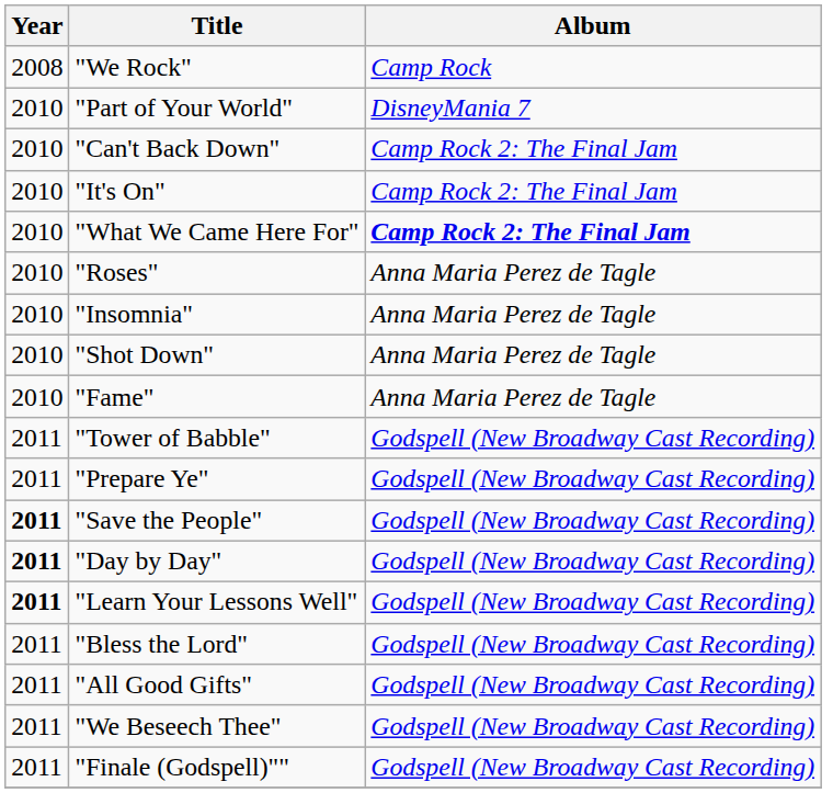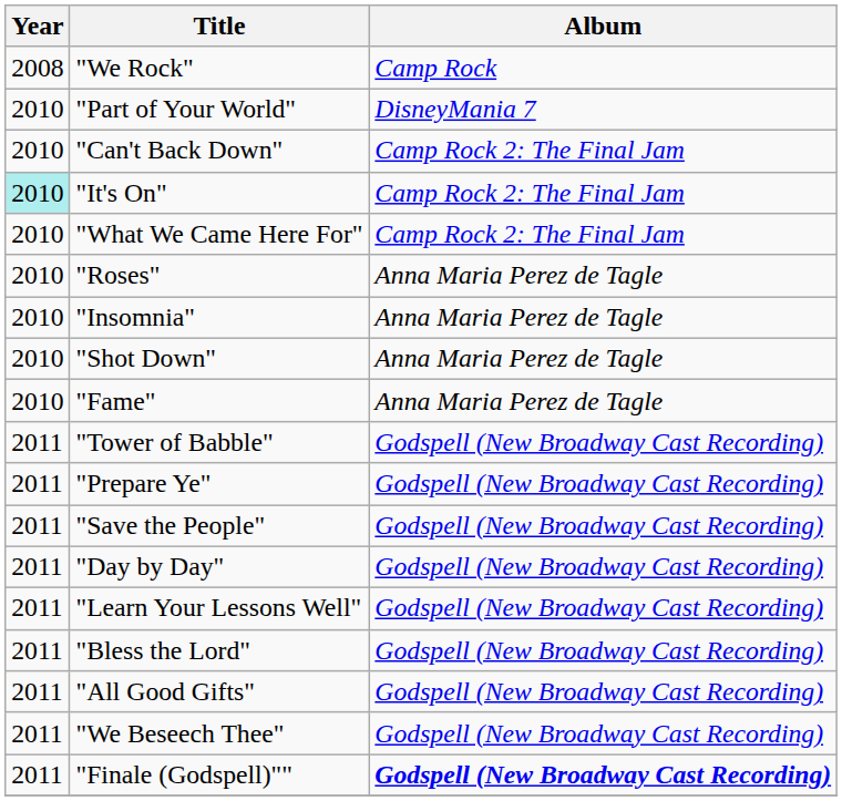"It's On" | Year: no background -> paleturquoise background
"What We Came Here For" | Album: bold -> normal
"Save the People" | Year: bold -> normal
"Day by Day" | Year: bold -> normal
"Learn Your Lessons Well" | Year: bold -> normal
"Finale (Godspell)"" | Album: normal -> bold
